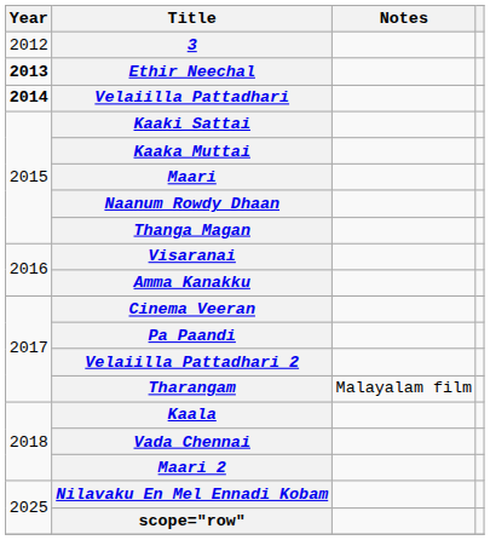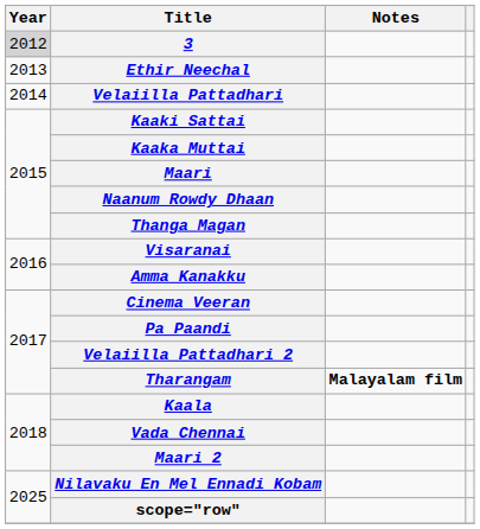3 | Year: no background -> lightgrey background
Ethir Neechal | Year: bold -> normal
Velaiilla Pattadhari | Year: bold -> normal
Tharangam | Notes: normal -> bold
